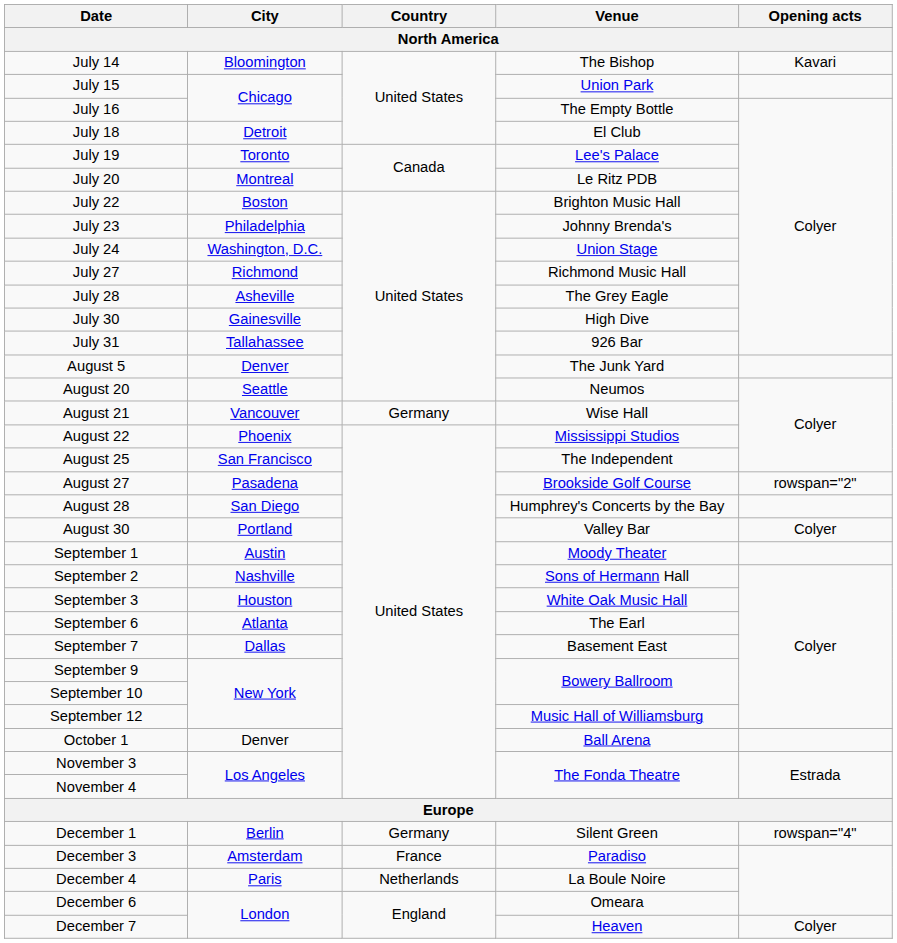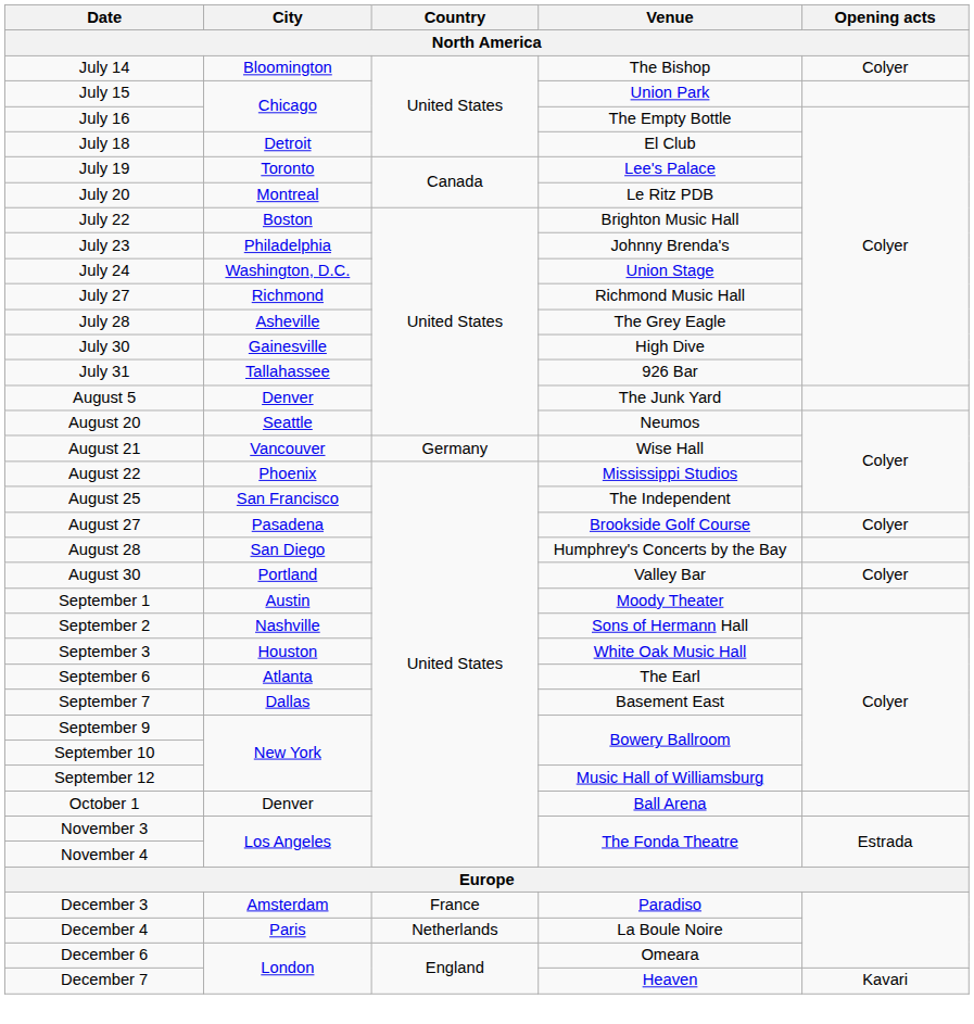July 14 | Opening acts: Kavari -> Colyer
August 27 | Opening acts: rowspan="2" -> Colyer
- row: December 1 | Berlin | Germany | Silent Green | rowspan="4"
December 7 | Opening acts: Colyer -> Kavari
